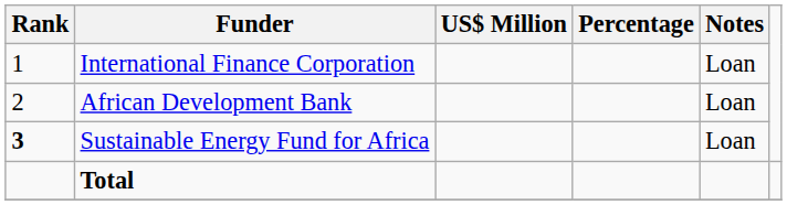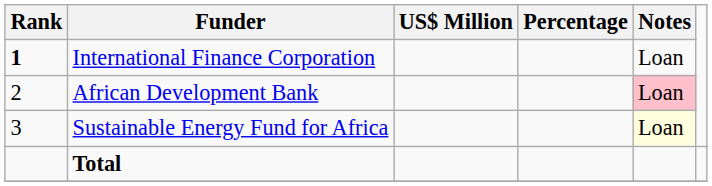International Finance Corporation | Rank: normal -> bold
African Development Bank | Notes: no background -> pink background
Sustainable Energy Fund for Africa | Rank: bold -> normal
Sustainable Energy Fund for Africa | Notes: no background -> lightyellow background
